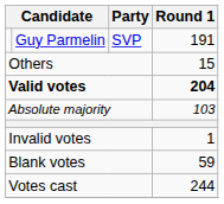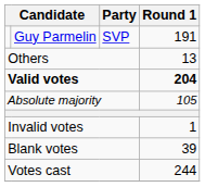Others | Round 1: 15 -> 13
Absolute majority | Round 1: 103 -> 105
Blank votes | Round 1: 59 -> 39
